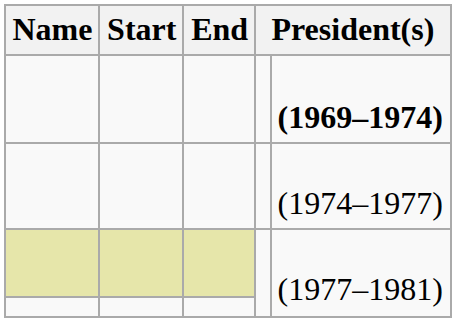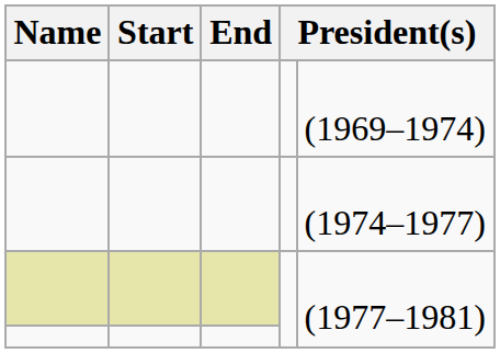row 2 | column 5: bold -> normal
